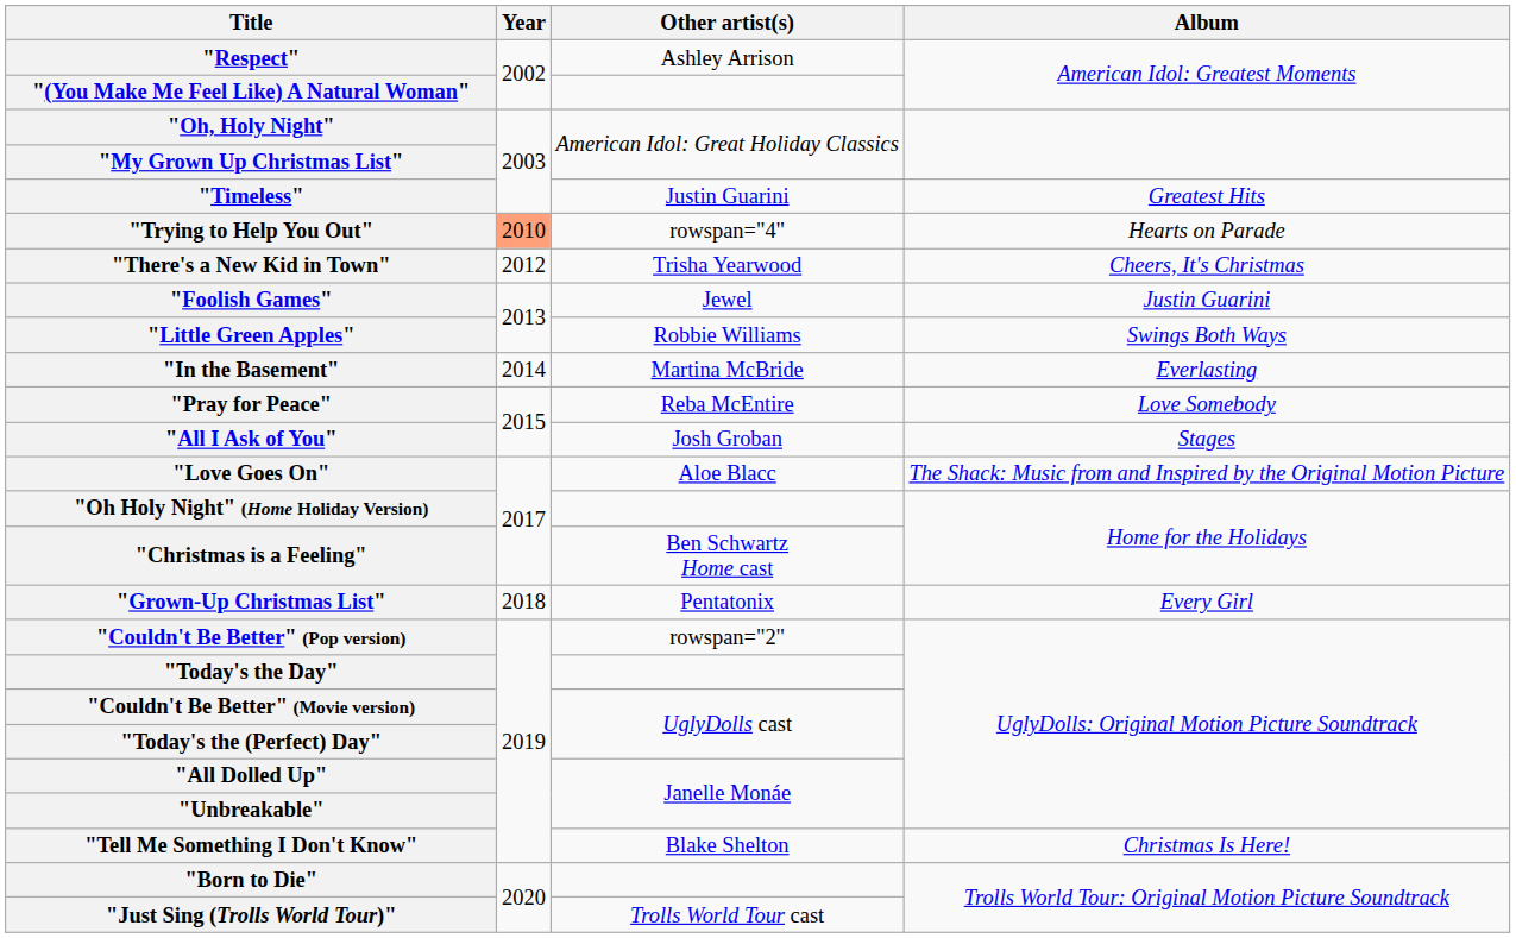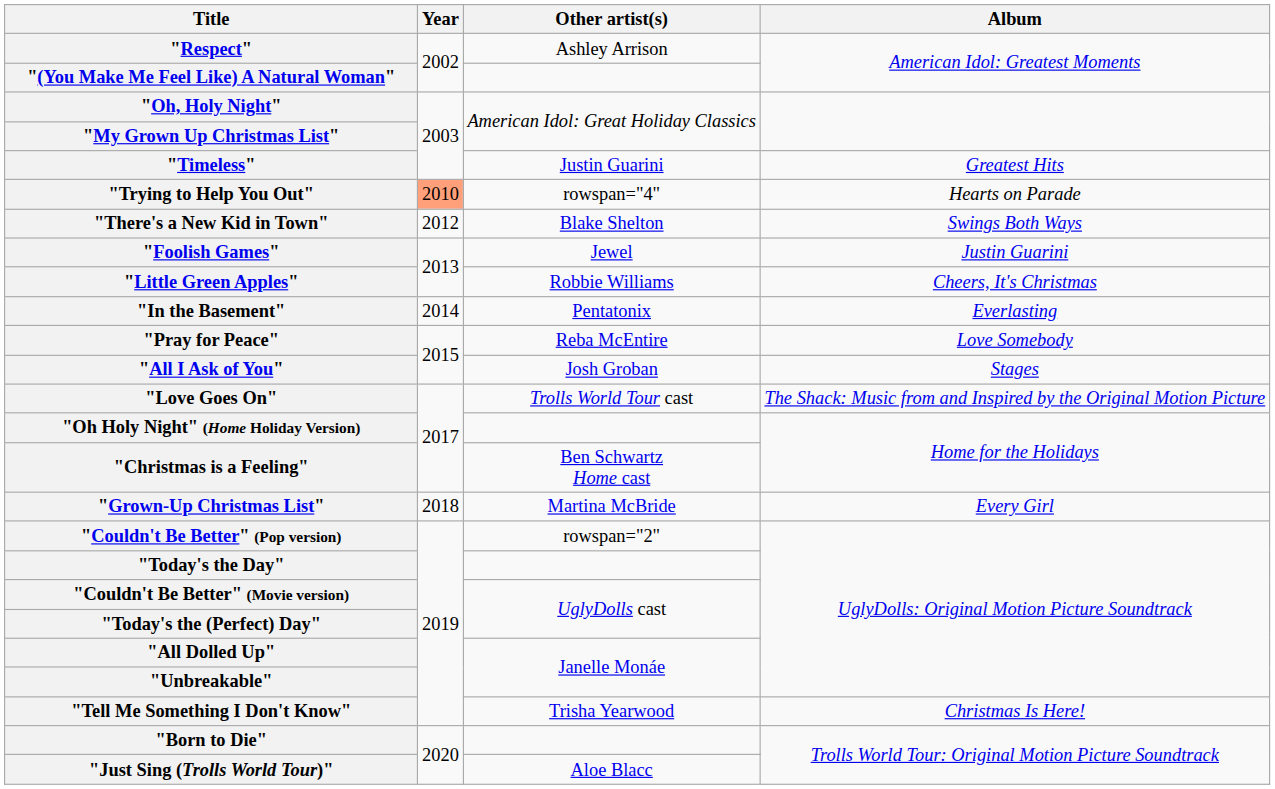"There's a New Kid in Town" | Other artist(s): Trisha Yearwood -> Blake Shelton
"There's a New Kid in Town" | Album: Cheers, It's Christmas -> Swings Both Ways
"Little Green Apples" | Album: Swings Both Ways -> Cheers, It's Christmas
"In the Basement" | Other artist(s): Martina McBride -> Pentatonix
"Love Goes On" | Other artist(s): Aloe Blacc -> Trolls World Tour cast
"Grown-Up Christmas List" | Other artist(s): Pentatonix -> Martina McBride
"Tell Me Something I Don't Know" | Other artist(s): Blake Shelton -> Trisha Yearwood
"Just Sing (Trolls World Tour)" | Other artist(s): Trolls World Tour cast -> Aloe Blacc
